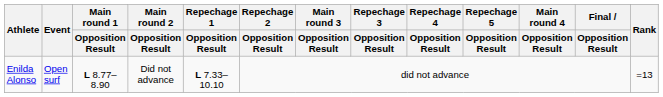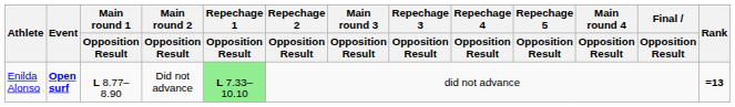Enilda Alonso | Event: normal -> bold
Enilda Alonso | Repechage 1 / Opposition Result: no background -> lightgreen background
Enilda Alonso | Rank: normal -> bold
